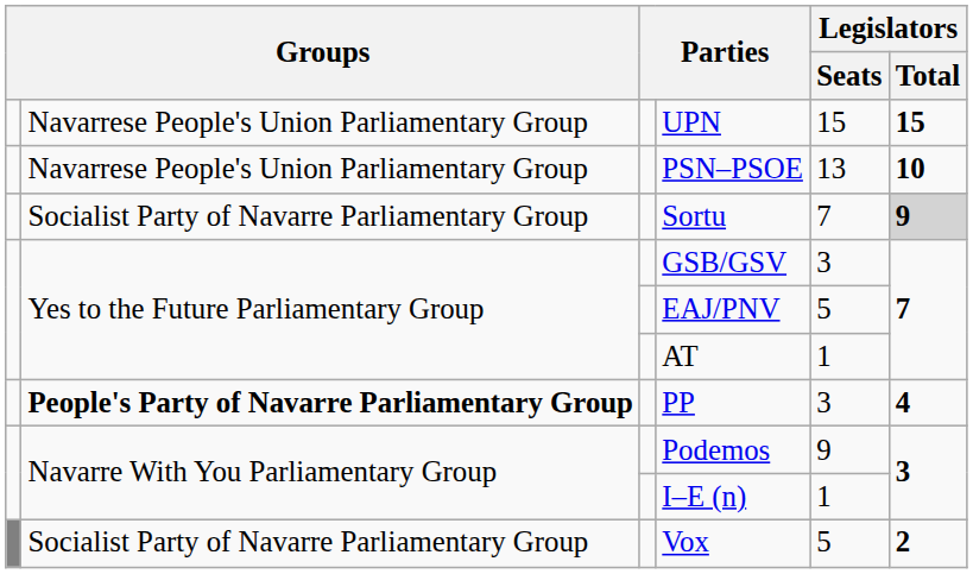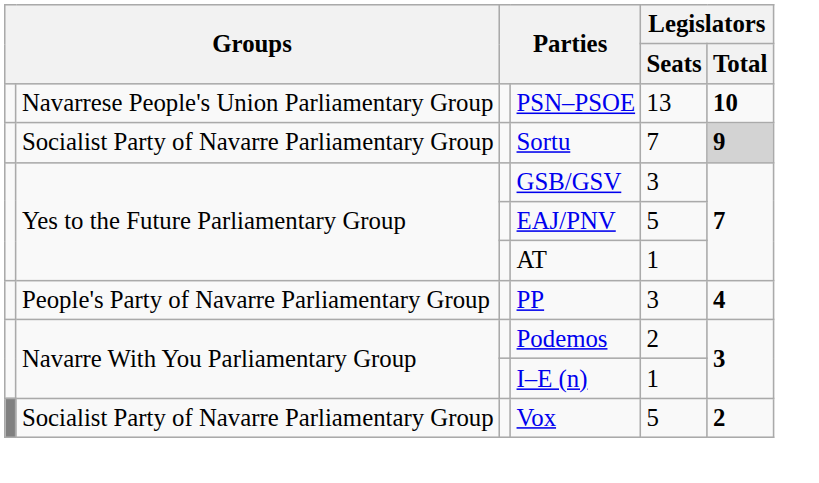- row: Navarrese People's Union Parliamentary Group | UPN | 15 | 15
PP | column 2: bold -> normal
Podemos | Legislators / Seats: 9 -> 2
